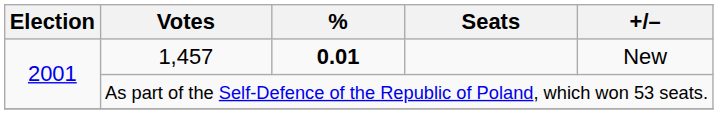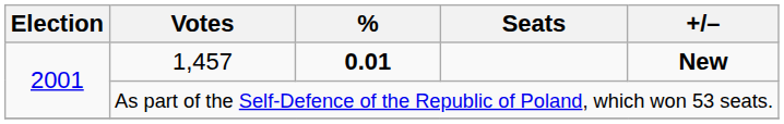1,457 | +/–: normal -> bold
